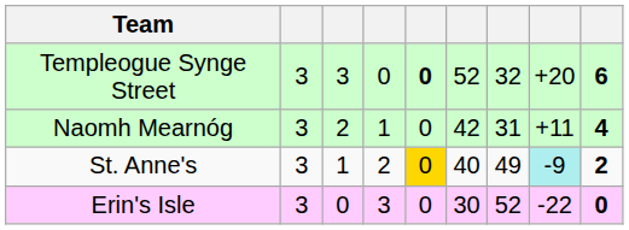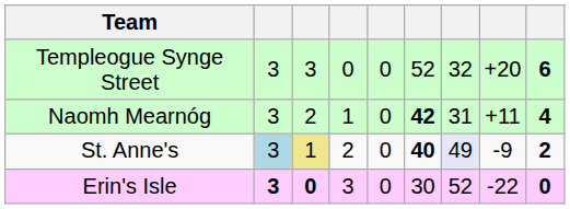Templeogue Synge Street | column 5: bold -> normal
Naomh Mearnóg | column 6: normal -> bold
St. Anne's | column 2: no background -> lightblue background
St. Anne's | column 3: no background -> khaki background
St. Anne's | column 5: gold background -> no background
St. Anne's | column 6: normal -> bold
St. Anne's | column 7: no background -> lavender background
St. Anne's | column 8: paleturquoise background -> no background
Erin's Isle | column 2: normal -> bold
Erin's Isle | column 3: normal -> bold
